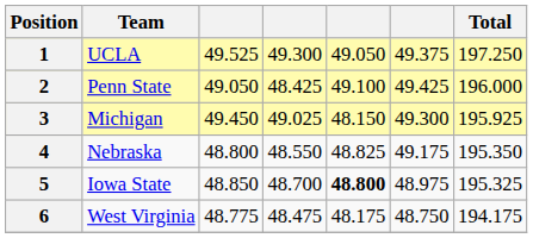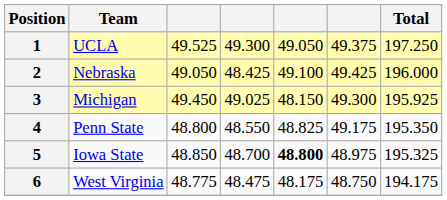2 | Team: Penn State -> Nebraska
4 | Team: Nebraska -> Penn State
